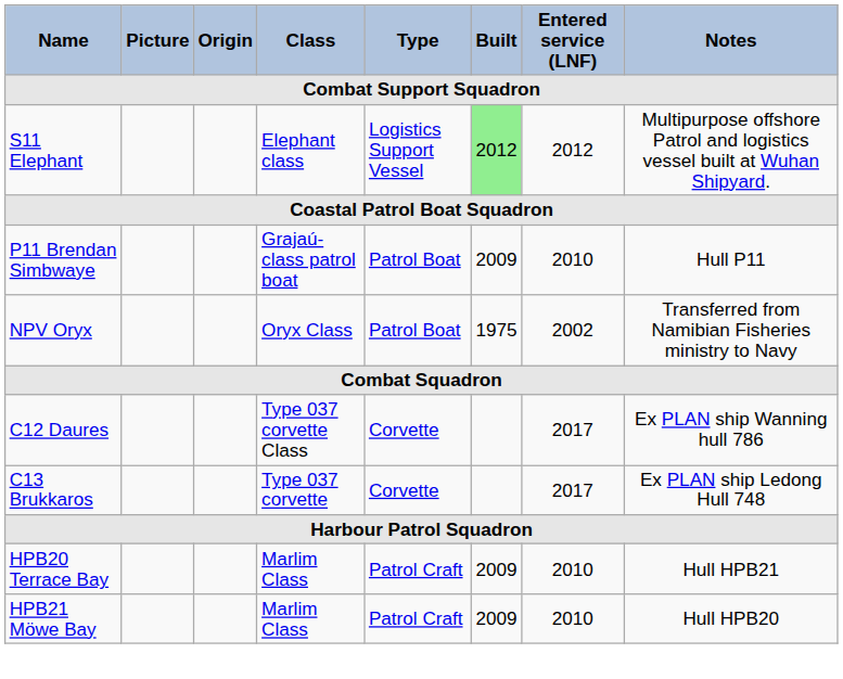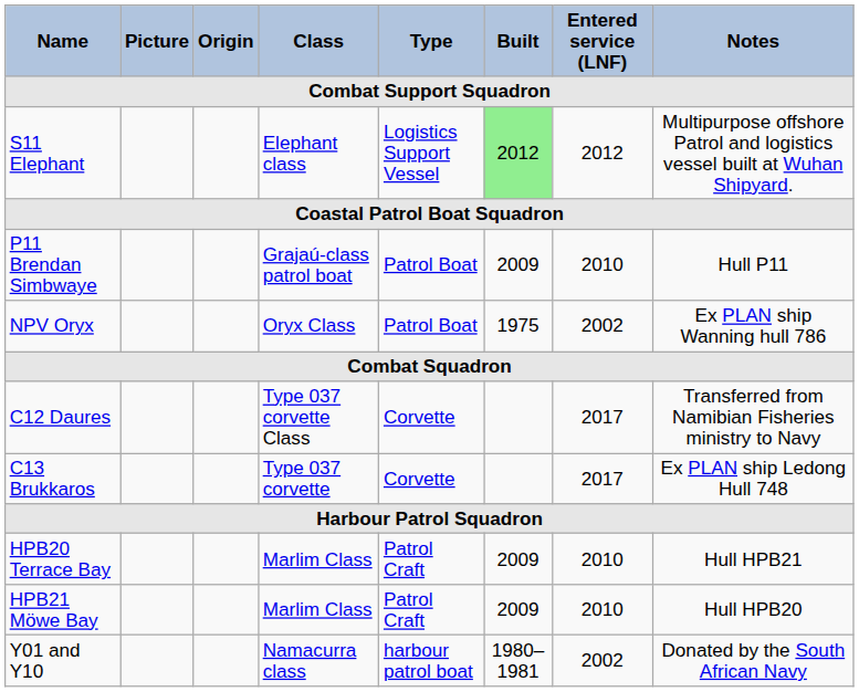NPV Oryx | Notes: Transferred from Namibian Fisheries ministry to Navy -> Ex PLAN ship Wanning hull 786
C12 Daures | Notes: Ex PLAN ship Wanning hull 786 -> Transferred from Namibian Fisheries ministry to Navy
+ row: Y01 and Y10 | Namacurra class | harbour patrol boat | 1980–1981 | 2002 | Donated by the South African Navy
